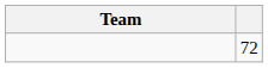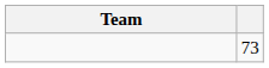row 2 | column 2: 72 -> 73
